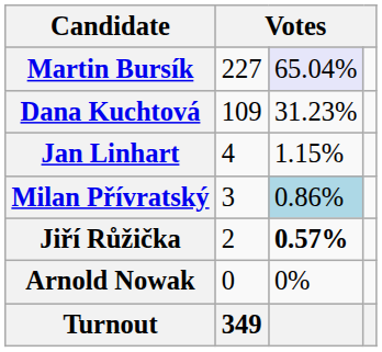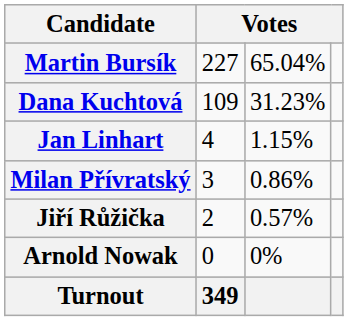Martin Bursík | column 3: lavender background -> no background
Milan Přívratský | column 3: lightblue background -> no background
Jiří Růžička | column 3: bold -> normal
